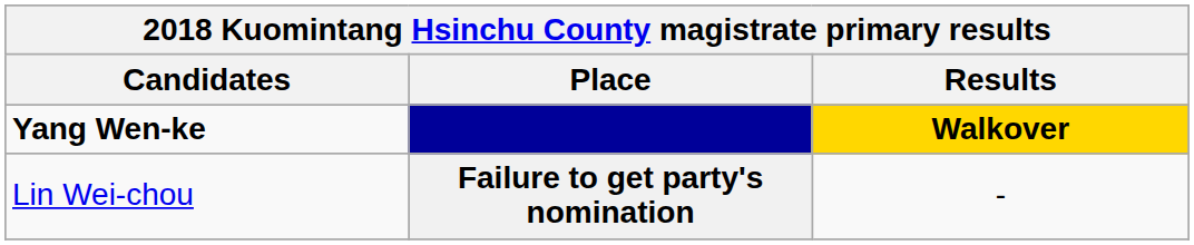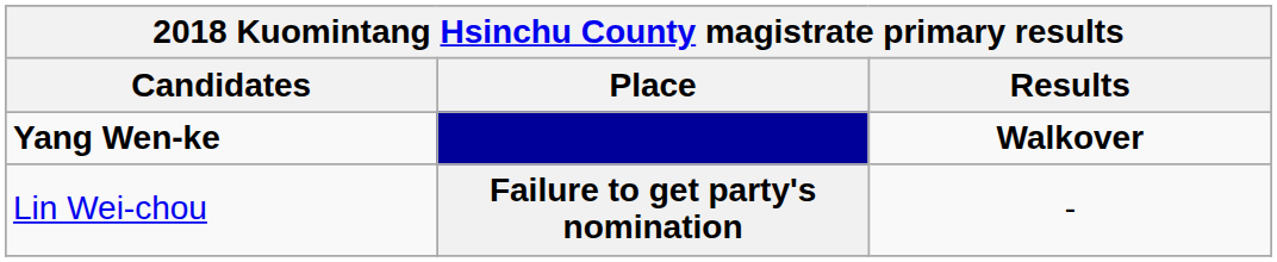Yang Wen-ke | Results: gold background -> no background
